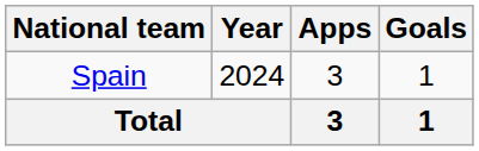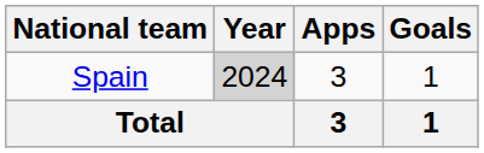Spain | Year: no background -> lightgrey background
